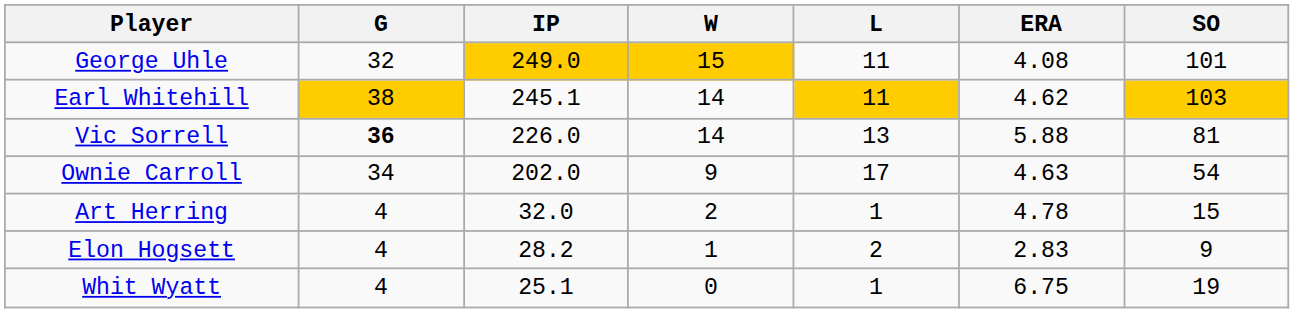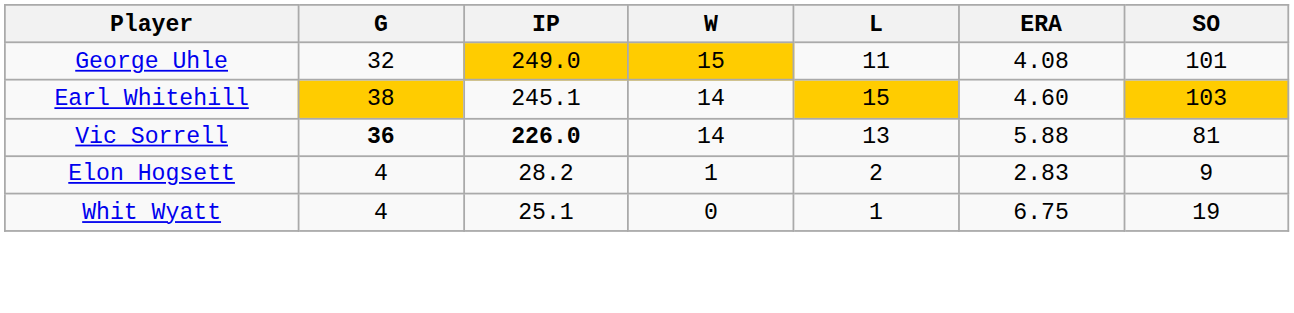Earl Whitehill | L: 11 -> 15
Earl Whitehill | ERA: 4.62 -> 4.60
Vic Sorrell | IP: normal -> bold
- row: Ownie Carroll | 34 | 202.0 | 9 | 17 | 4.63 | 54
- row: Art Herring | 4 | 32.0 | 2 | 1 | 4.78 | 15
